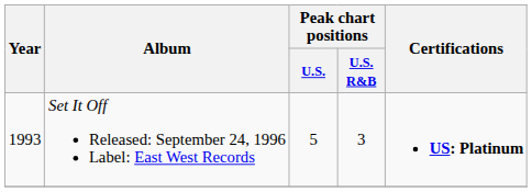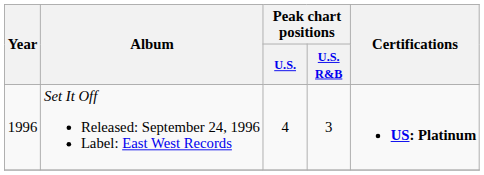row 3 | Year: 1993 -> 1996
row 3 | Peak chart positions / U.S.: 5 -> 4
